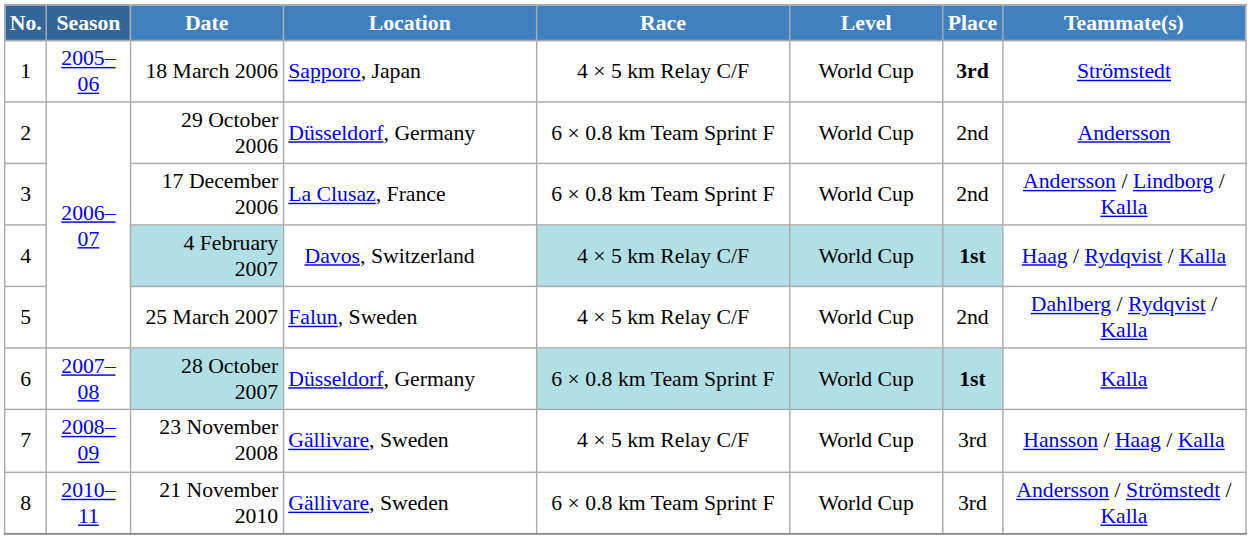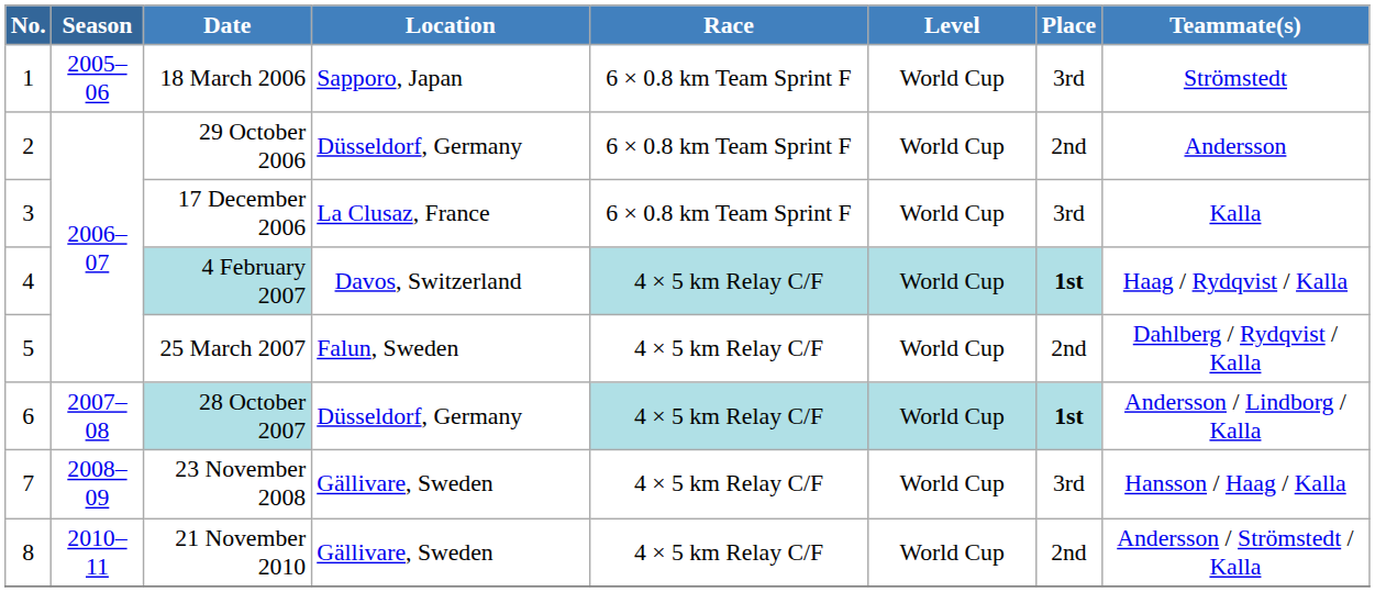18 March 2006 | Race: 4 × 5 km Relay C/F -> 6 × 0.8 km Team Sprint F
18 March 2006 | Place: bold -> normal
17 December 2006 | Place: 2nd -> 3rd
17 December 2006 | Teammate(s): Andersson / Lindborg / Kalla -> Kalla
28 October 2007 | Race: 6 × 0.8 km Team Sprint F -> 4 × 5 km Relay C/F
28 October 2007 | Teammate(s): Kalla -> Andersson / Lindborg / Kalla
21 November 2010 | Race: 6 × 0.8 km Team Sprint F -> 4 × 5 km Relay C/F
21 November 2010 | Place: 3rd -> 2nd
